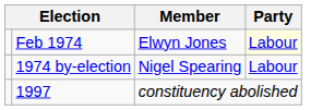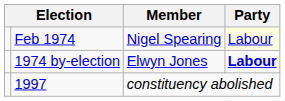Feb 1974 | Member: Elwyn Jones -> Nigel Spearing
1974 by-election | Member: Nigel Spearing -> Elwyn Jones
1974 by-election | Party: normal -> bold
